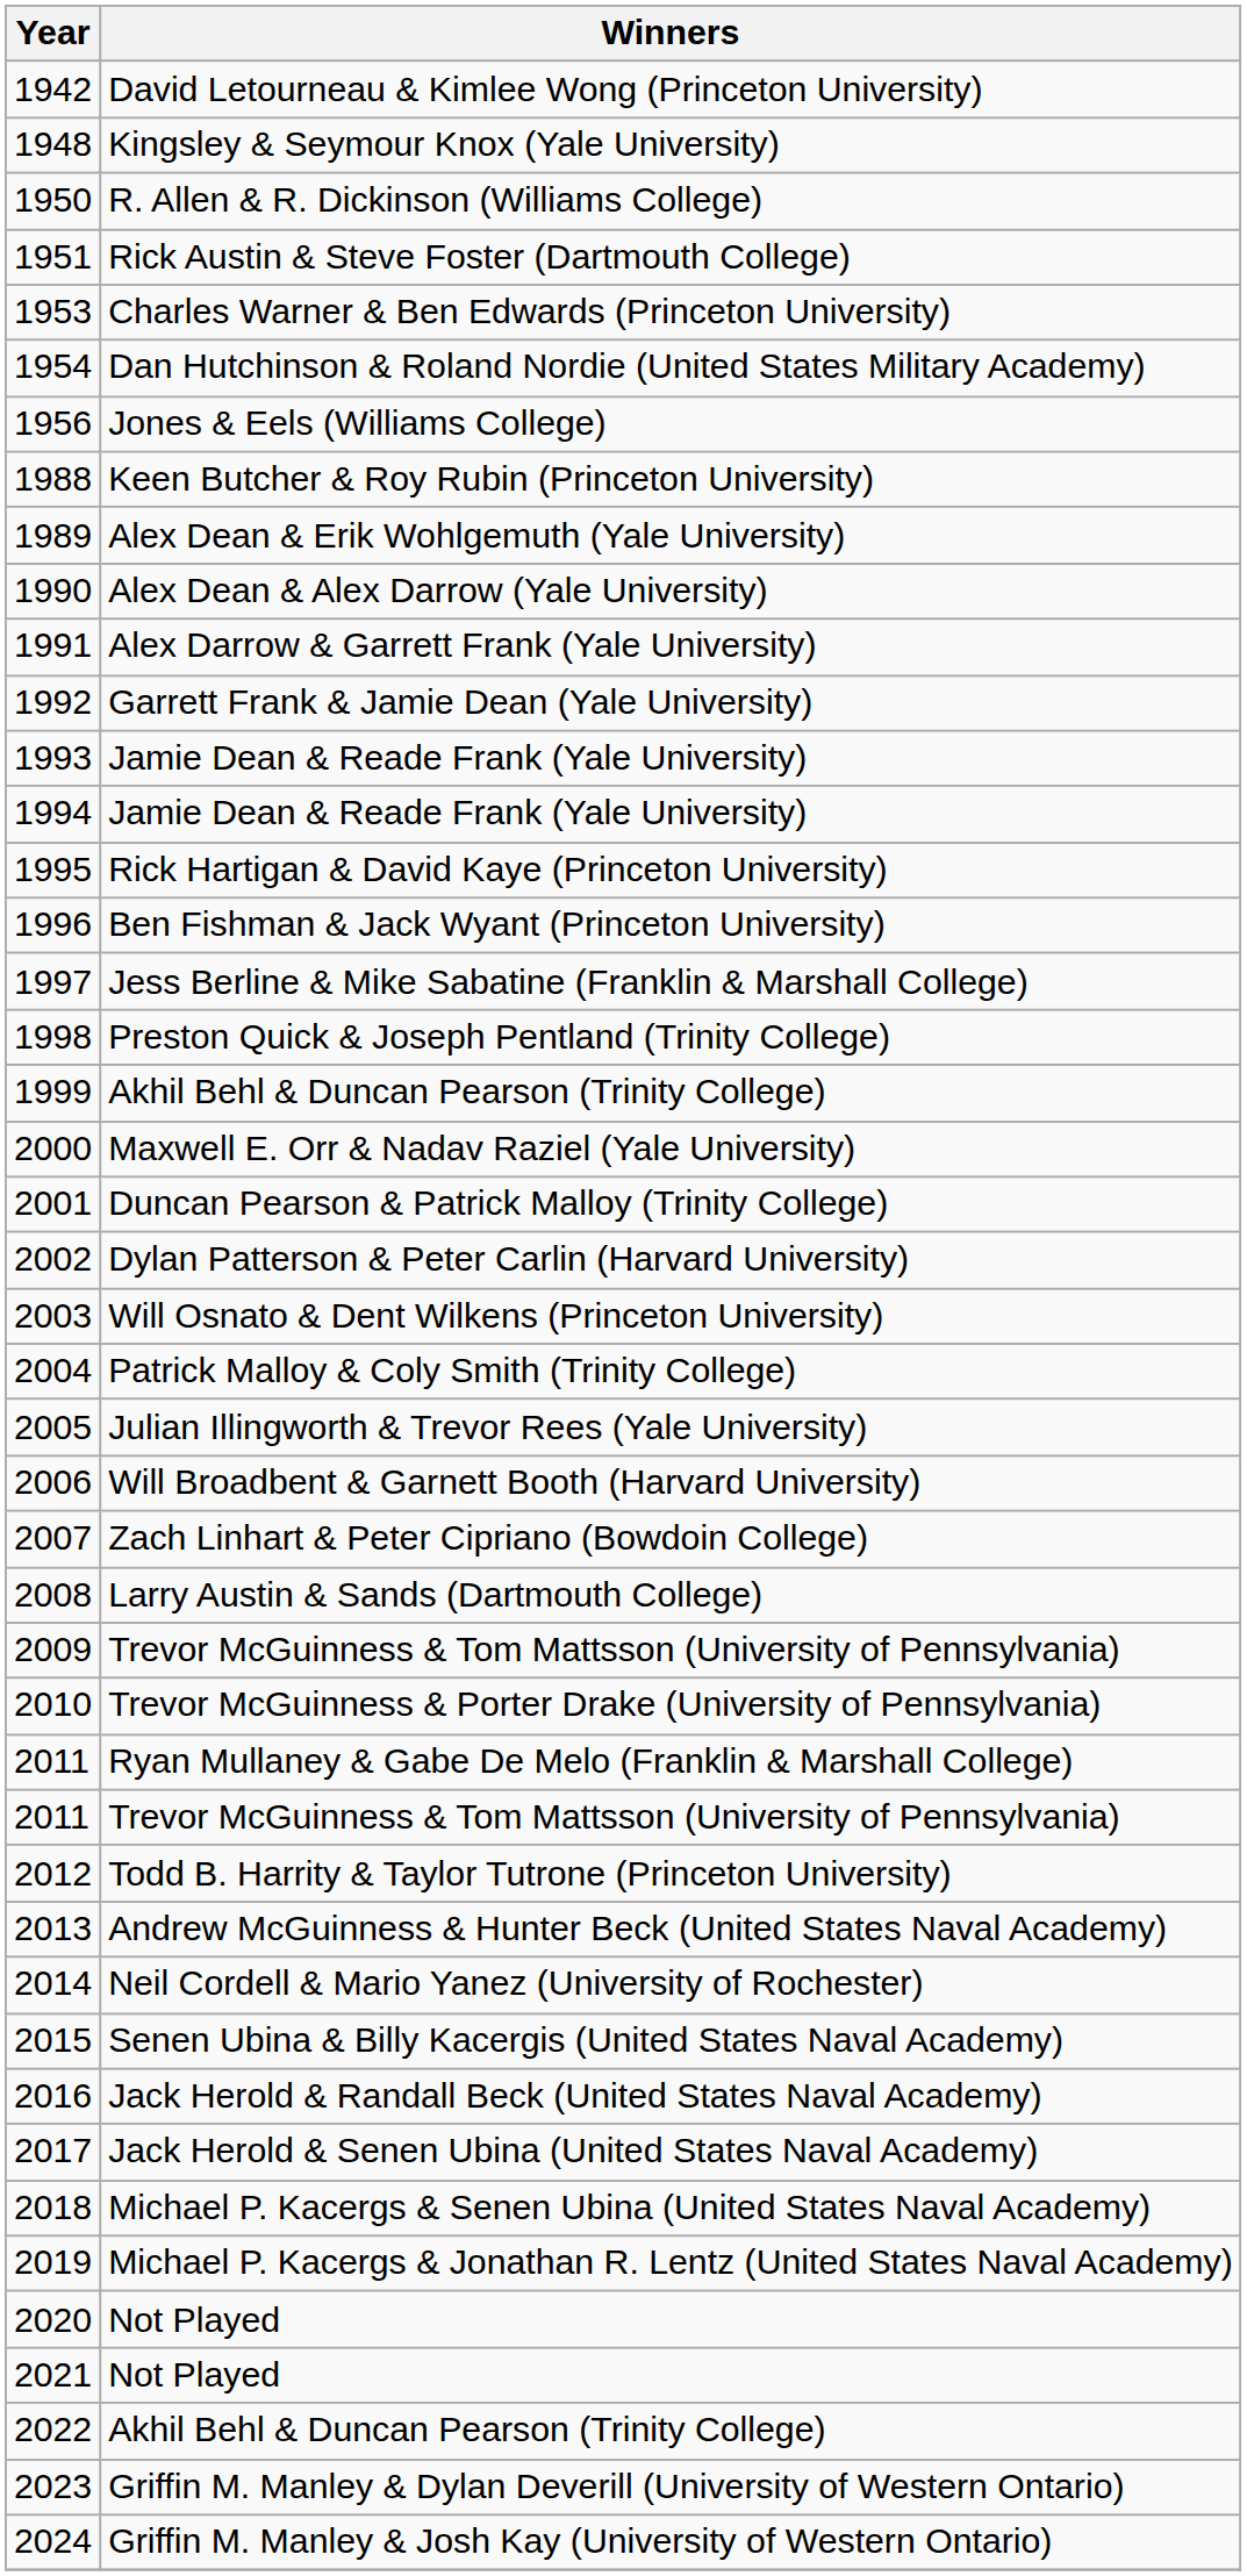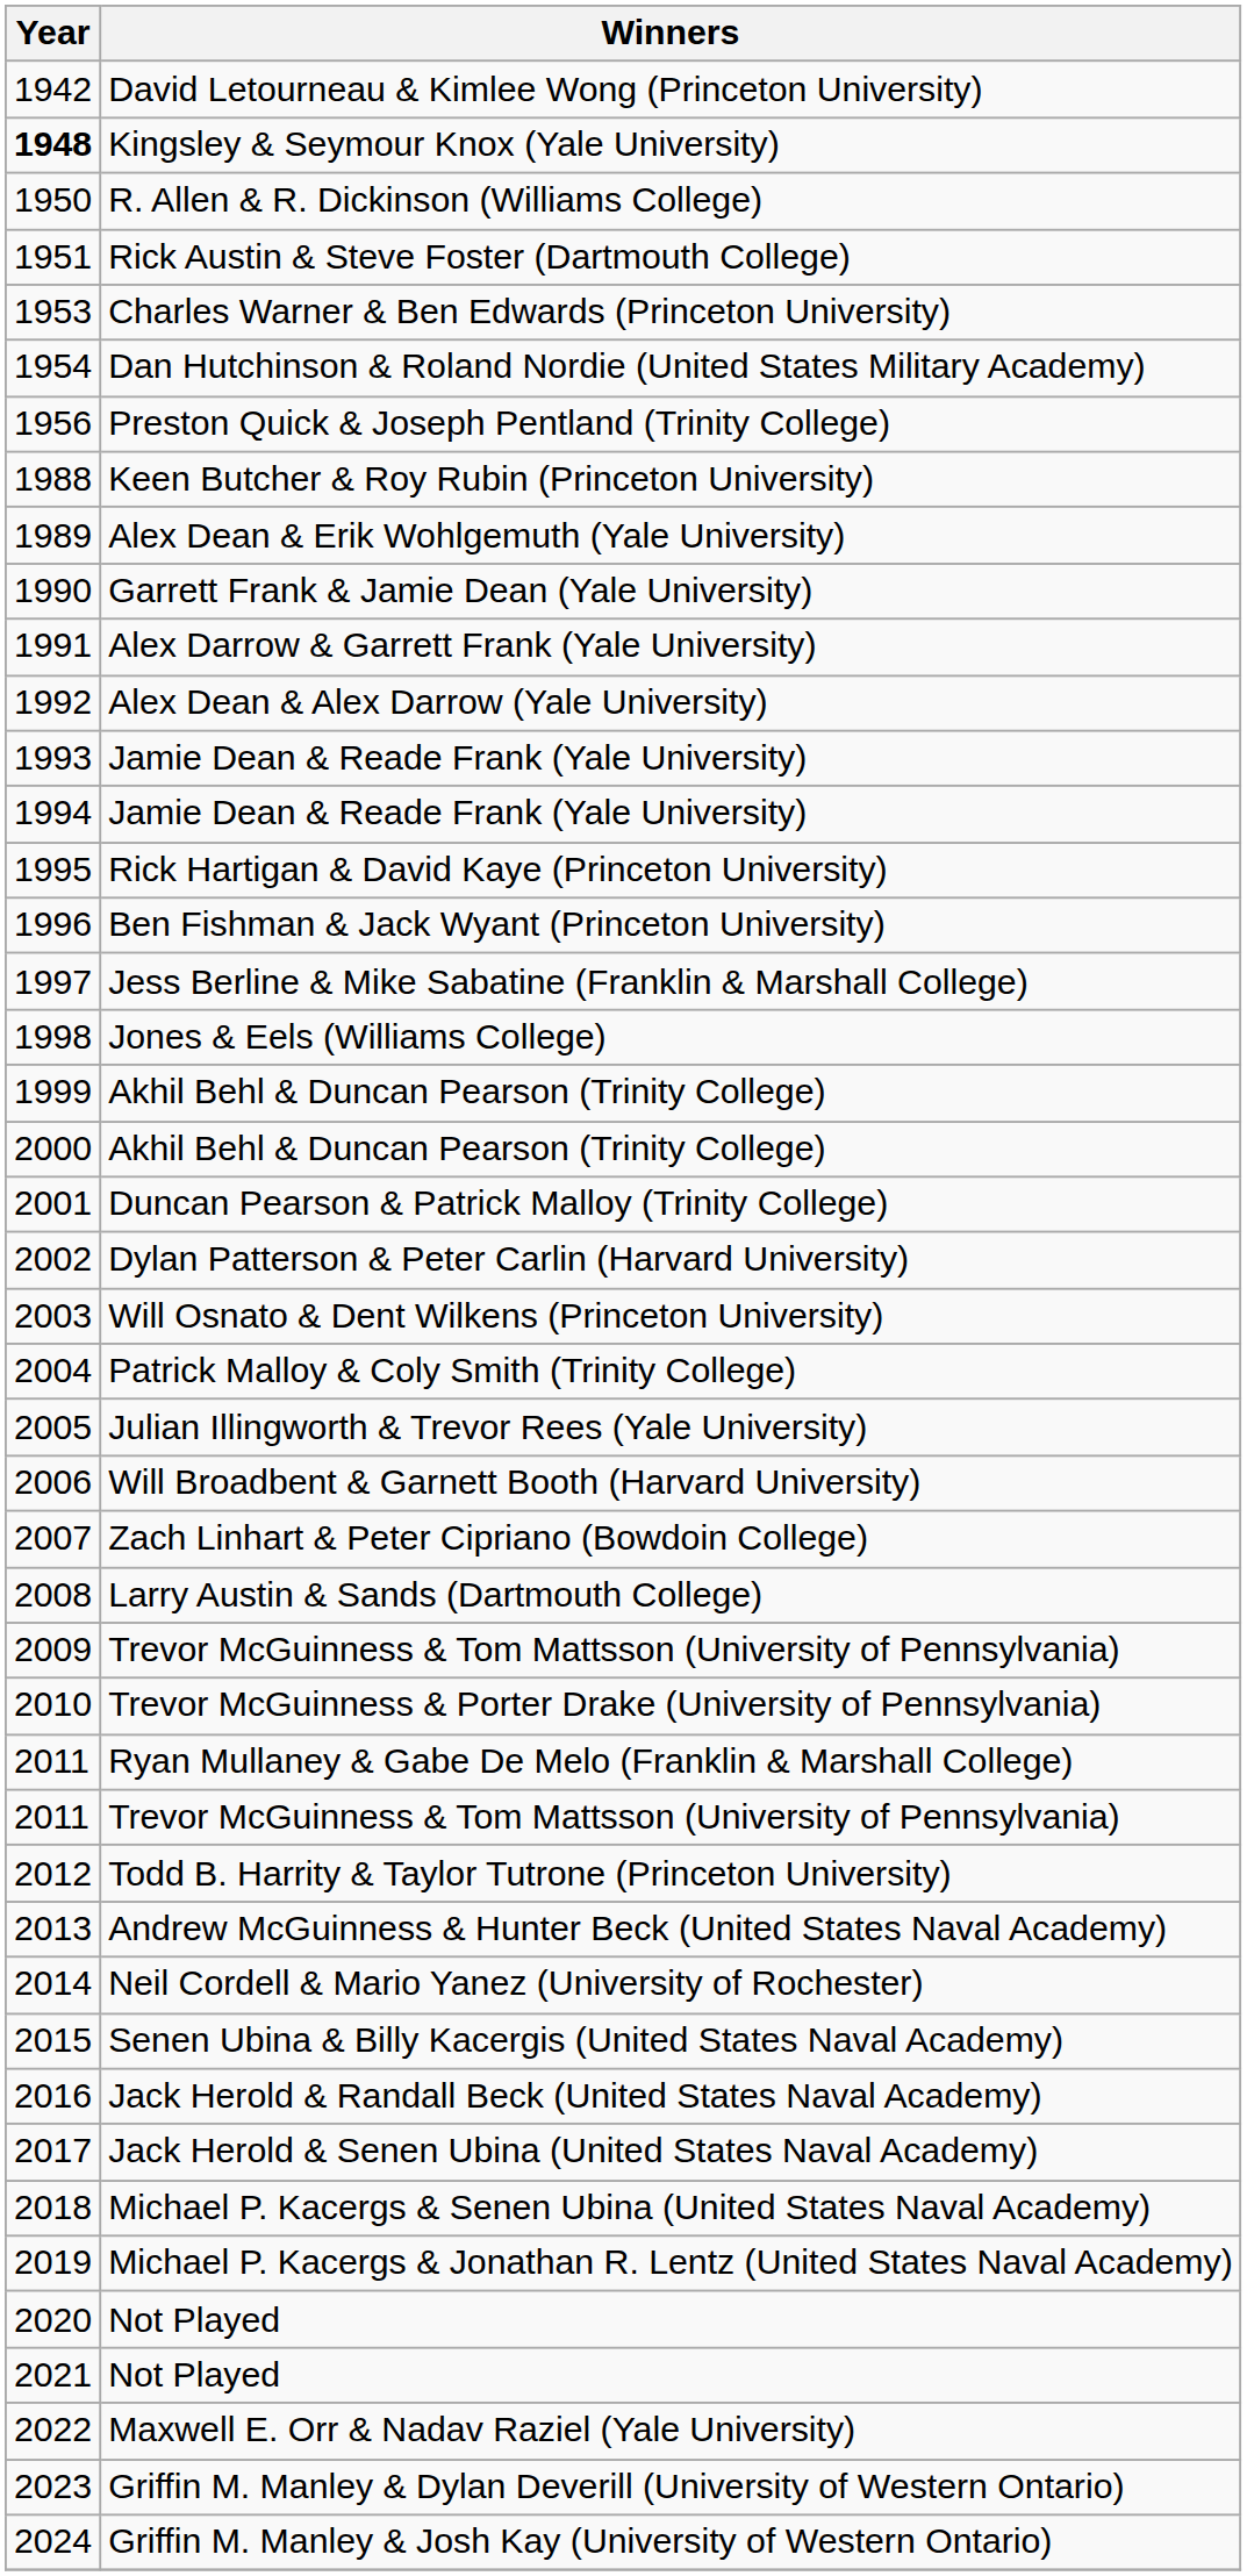row 3 | Year: normal -> bold
row 8 | Winners: Jones & Eels (Williams College) -> Preston Quick & Joseph Pentland (Trinity College)
row 11 | Winners: Alex Dean & Alex Darrow (Yale University) -> Garrett Frank & Jamie Dean (Yale University)
row 13 | Winners: Garrett Frank & Jamie Dean (Yale University) -> Alex Dean & Alex Darrow (Yale University)
row 19 | Winners: Preston Quick & Joseph Pentland (Trinity College) -> Jones & Eels (Williams College)
row 21 | Winners: Maxwell E. Orr & Nadav Raziel (Yale University) -> Akhil Behl & Duncan Pearson (Trinity College)
row 44 | Winners: Akhil Behl & Duncan Pearson (Trinity College) -> Maxwell E. Orr & Nadav Raziel (Yale University)
